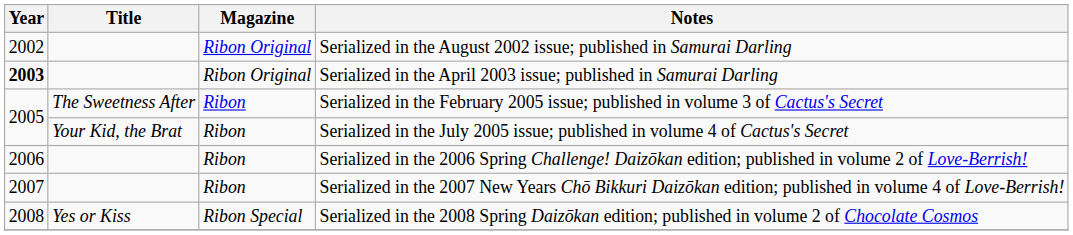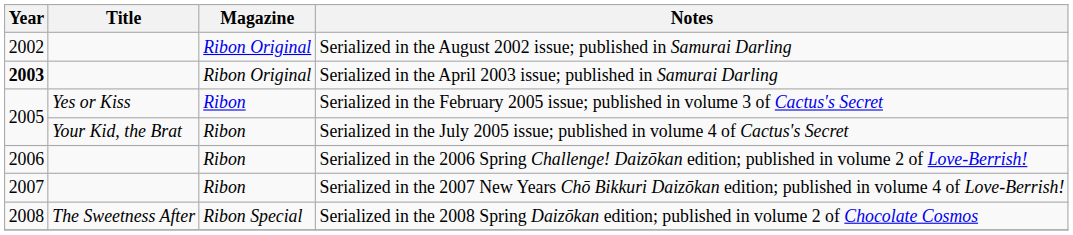row 4 | Title: The Sweetness After -> Yes or Kiss
row 8 | Title: Yes or Kiss -> The Sweetness After
